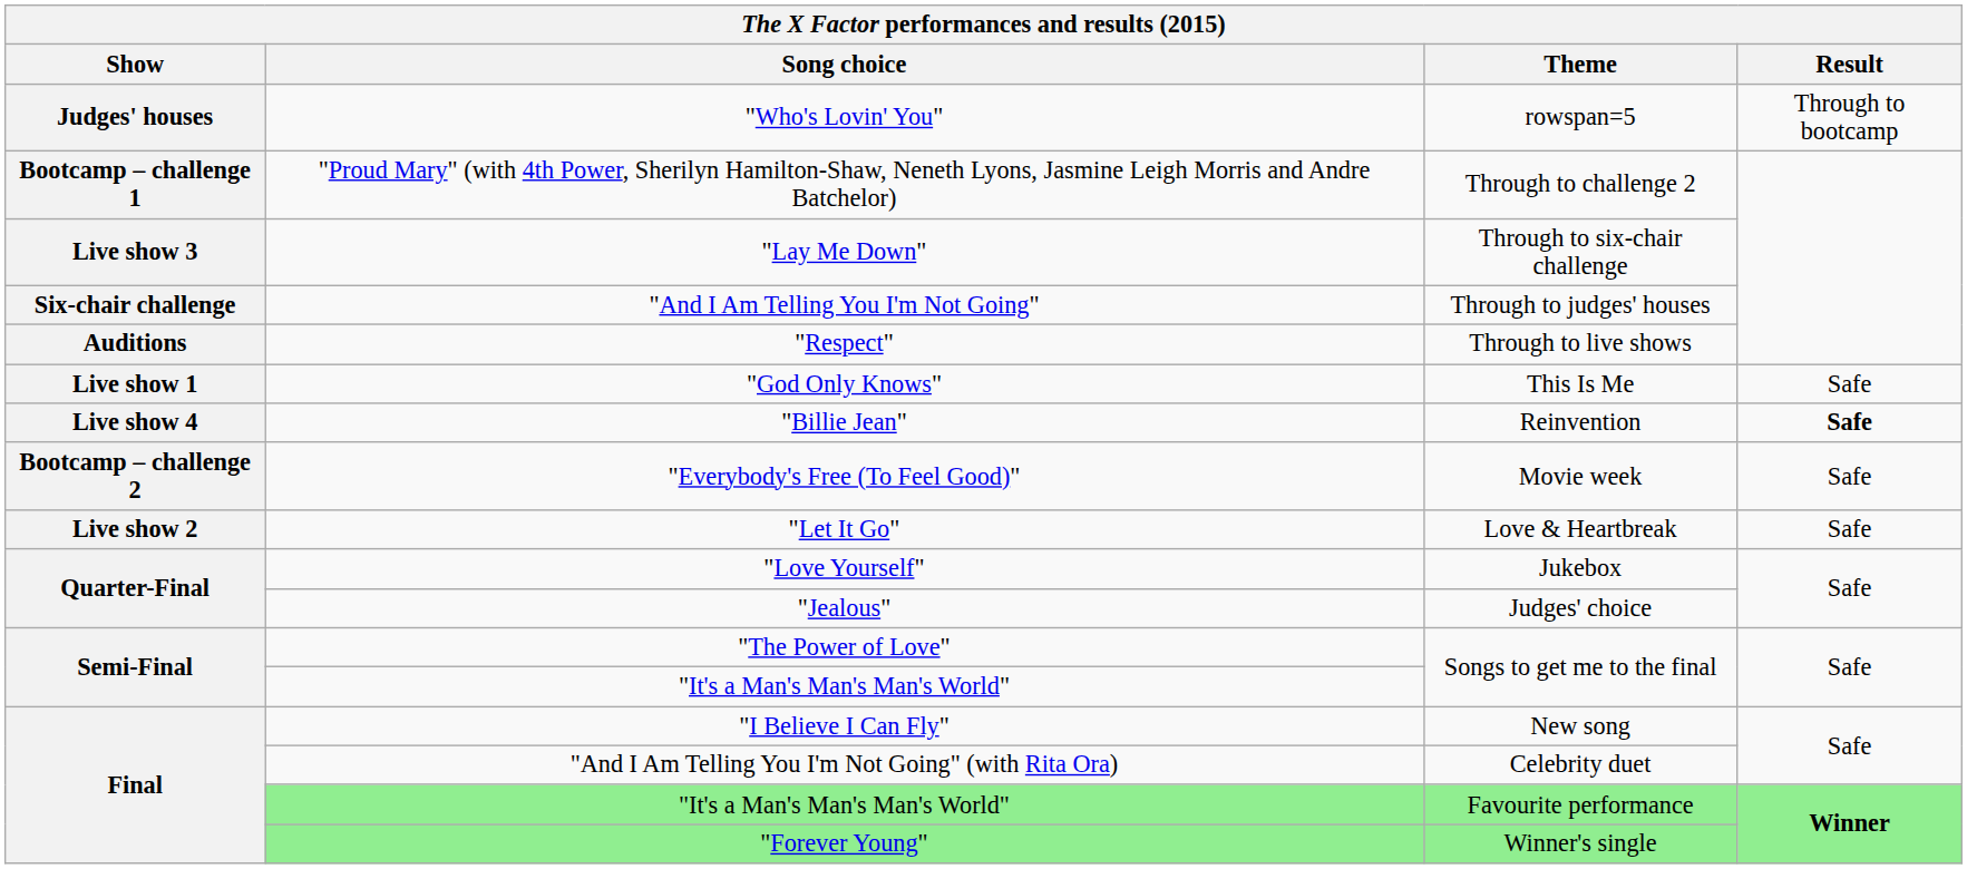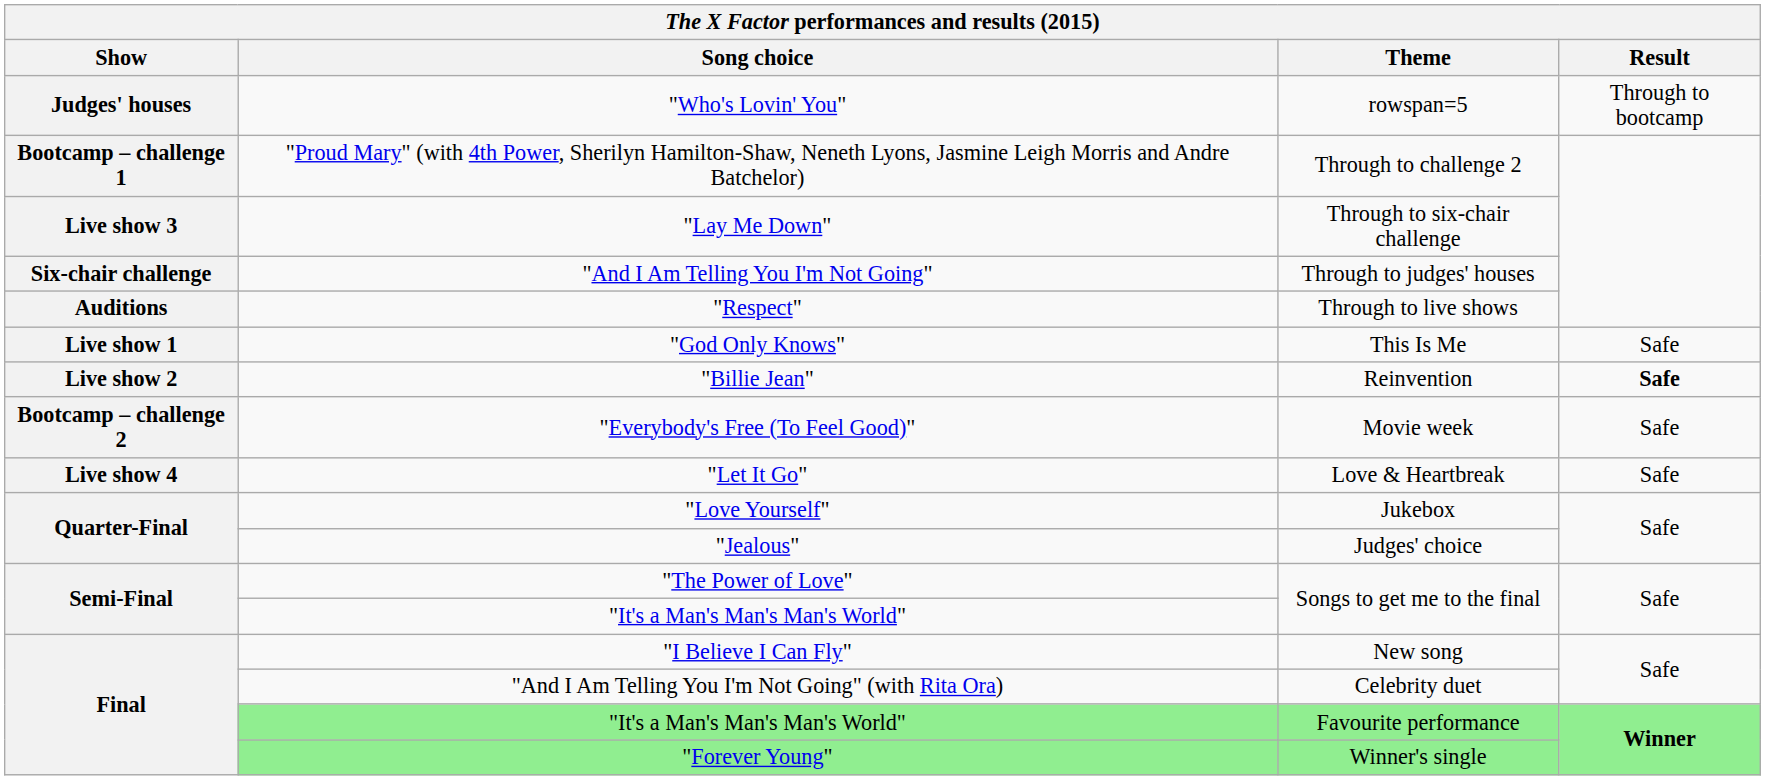"Billie Jean" | Show: Live show 4 -> Live show 2
"Let It Go" | Show: Live show 2 -> Live show 4
